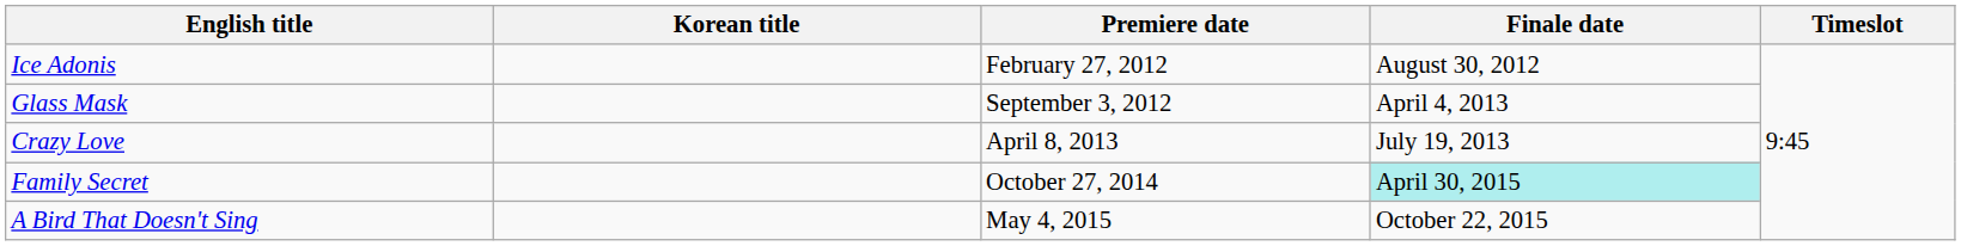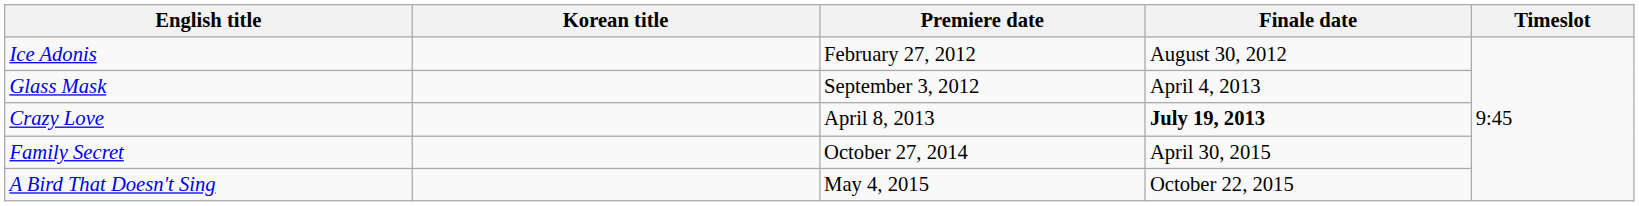Crazy Love | Finale date: normal -> bold
Family Secret | Finale date: paleturquoise background -> no background
